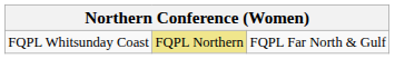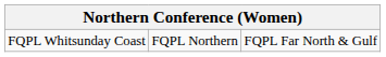FQPL Whitsunday Coast | column 2: khaki background -> no background
